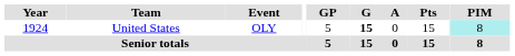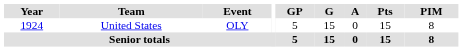United States | G: bold -> normal
United States | PIM: paleturquoise background -> no background
